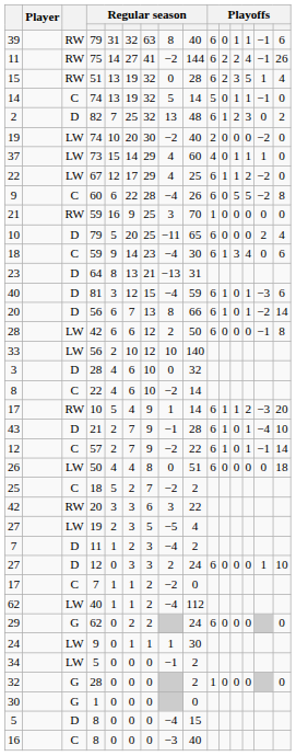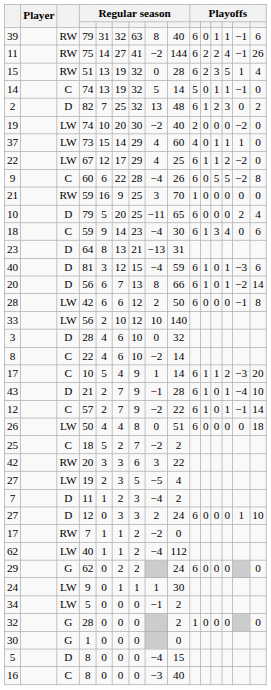17 / 10 | column 3: RW -> C
17 / 7 | column 3: C -> RW
